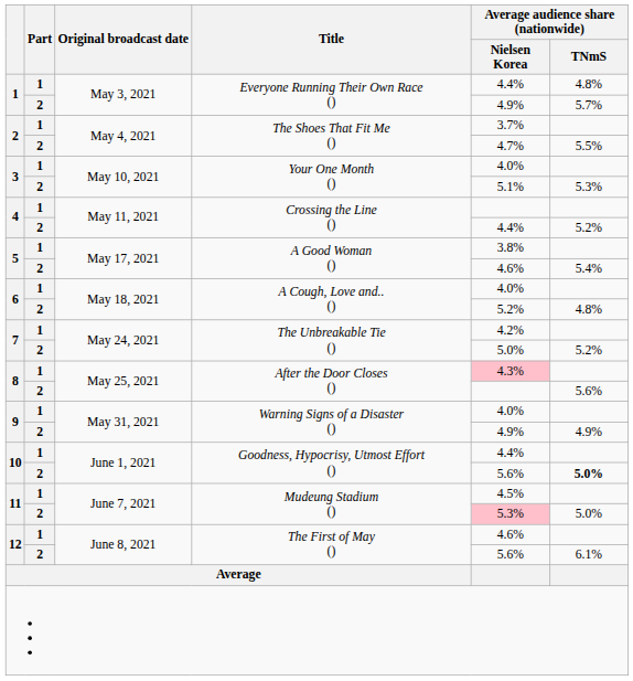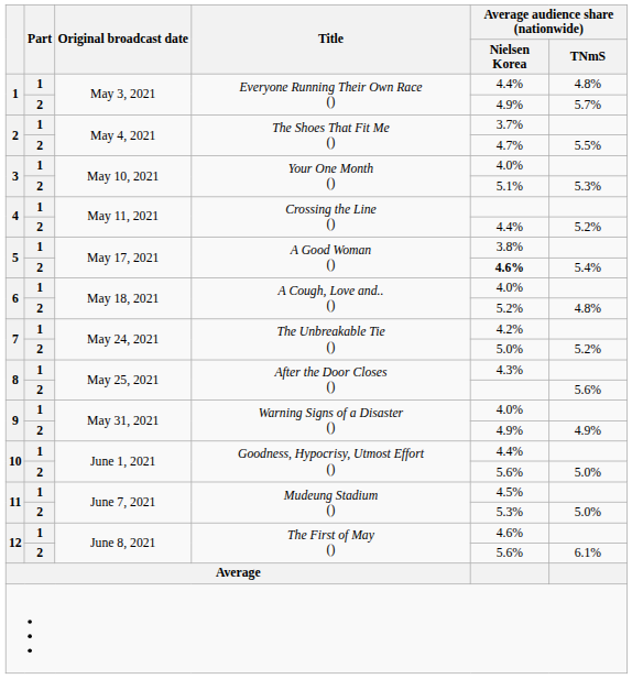5 / 2 | Average audience share (nationwide) / Nielsen Korea: normal -> bold
8 / 1 | Average audience share (nationwide) / Nielsen Korea: pink background -> no background
10 / 2 | Average audience share (nationwide) / TNmS: bold -> normal
11 / 2 | Average audience share (nationwide) / Nielsen Korea: pink background -> no background
